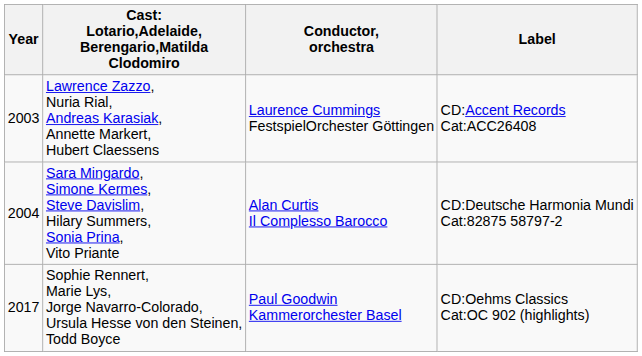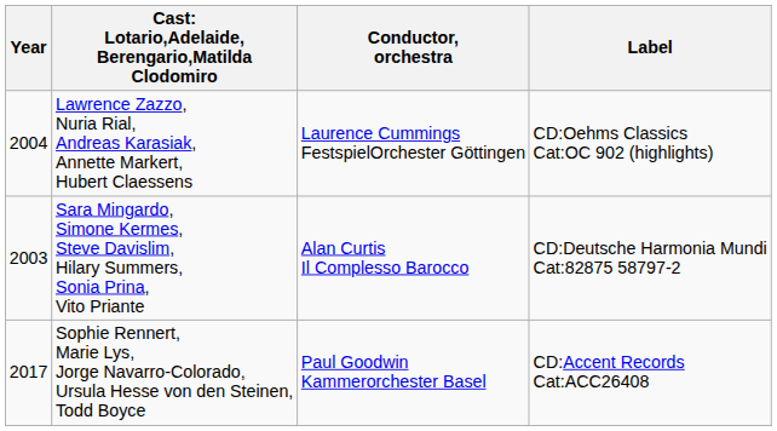row 2 | Year: 2003 -> 2004
row 2 | Label: CD:Accent Records Cat:ACC26408 -> CD:Oehms Classics Cat:OC 902 (highlights)
row 3 | Year: 2004 -> 2003
row 4 | Label: CD:Oehms Classics Cat:OC 902 (highlights) -> CD:Accent Records Cat:ACC26408
